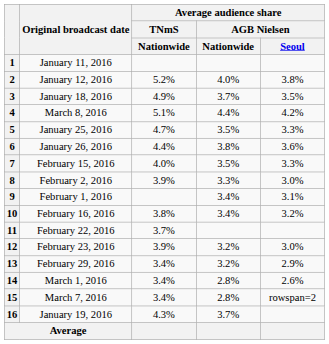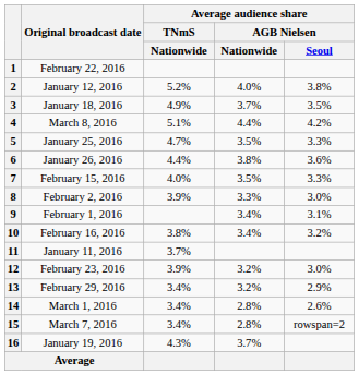1 | Original broadcast date: January 11, 2016 -> February 22, 2016
11 | Original broadcast date: February 22, 2016 -> January 11, 2016
